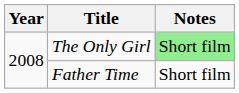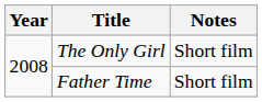The Only Girl | Notes: lightgreen background -> no background
